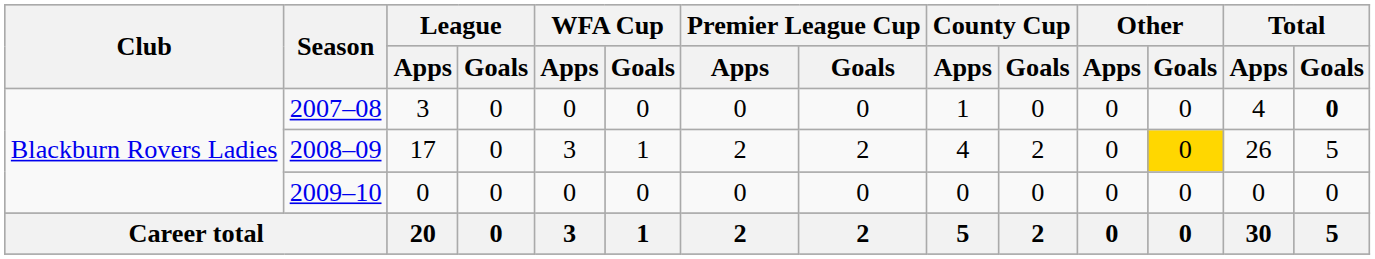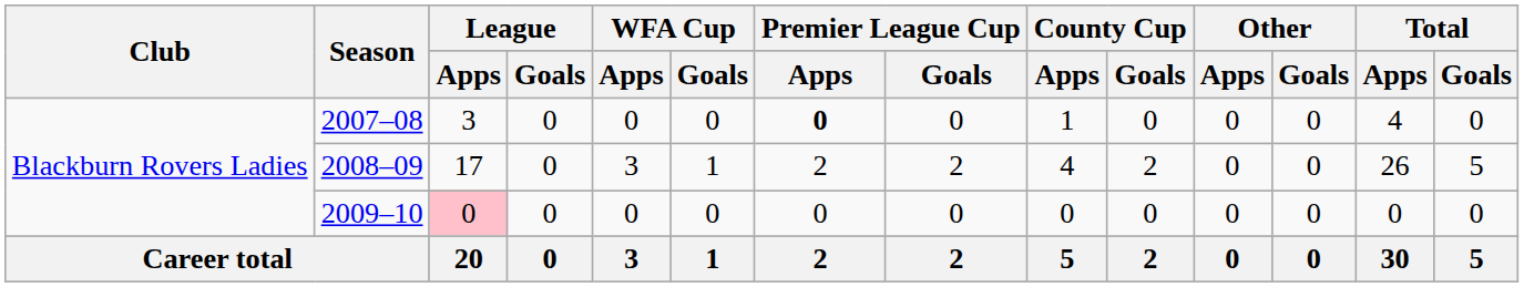2007–08 | Premier League Cup / Apps: normal -> bold
2007–08 | Total / Goals: bold -> normal
2008–09 | Other / Goals: gold background -> no background
2009–10 | League / Apps: no background -> pink background
